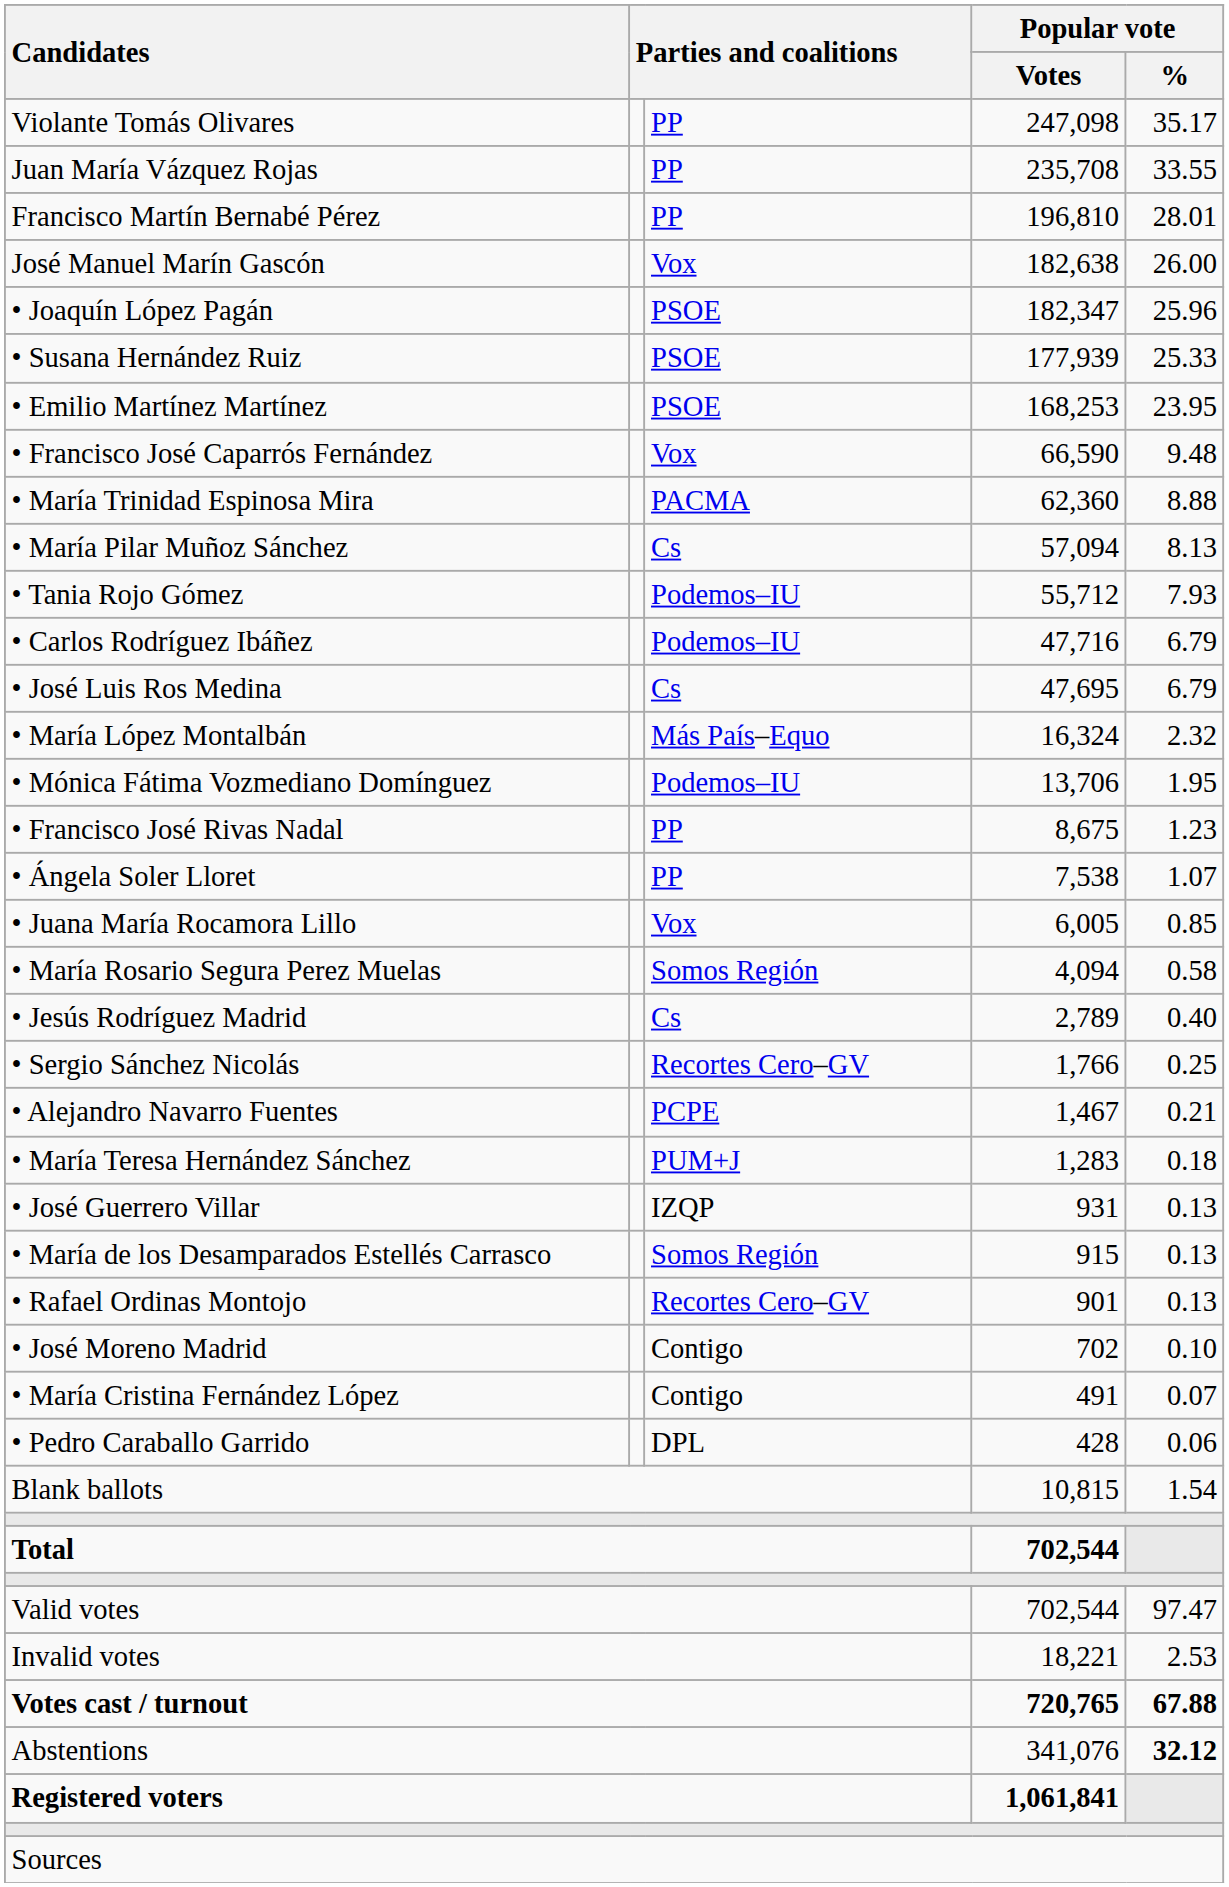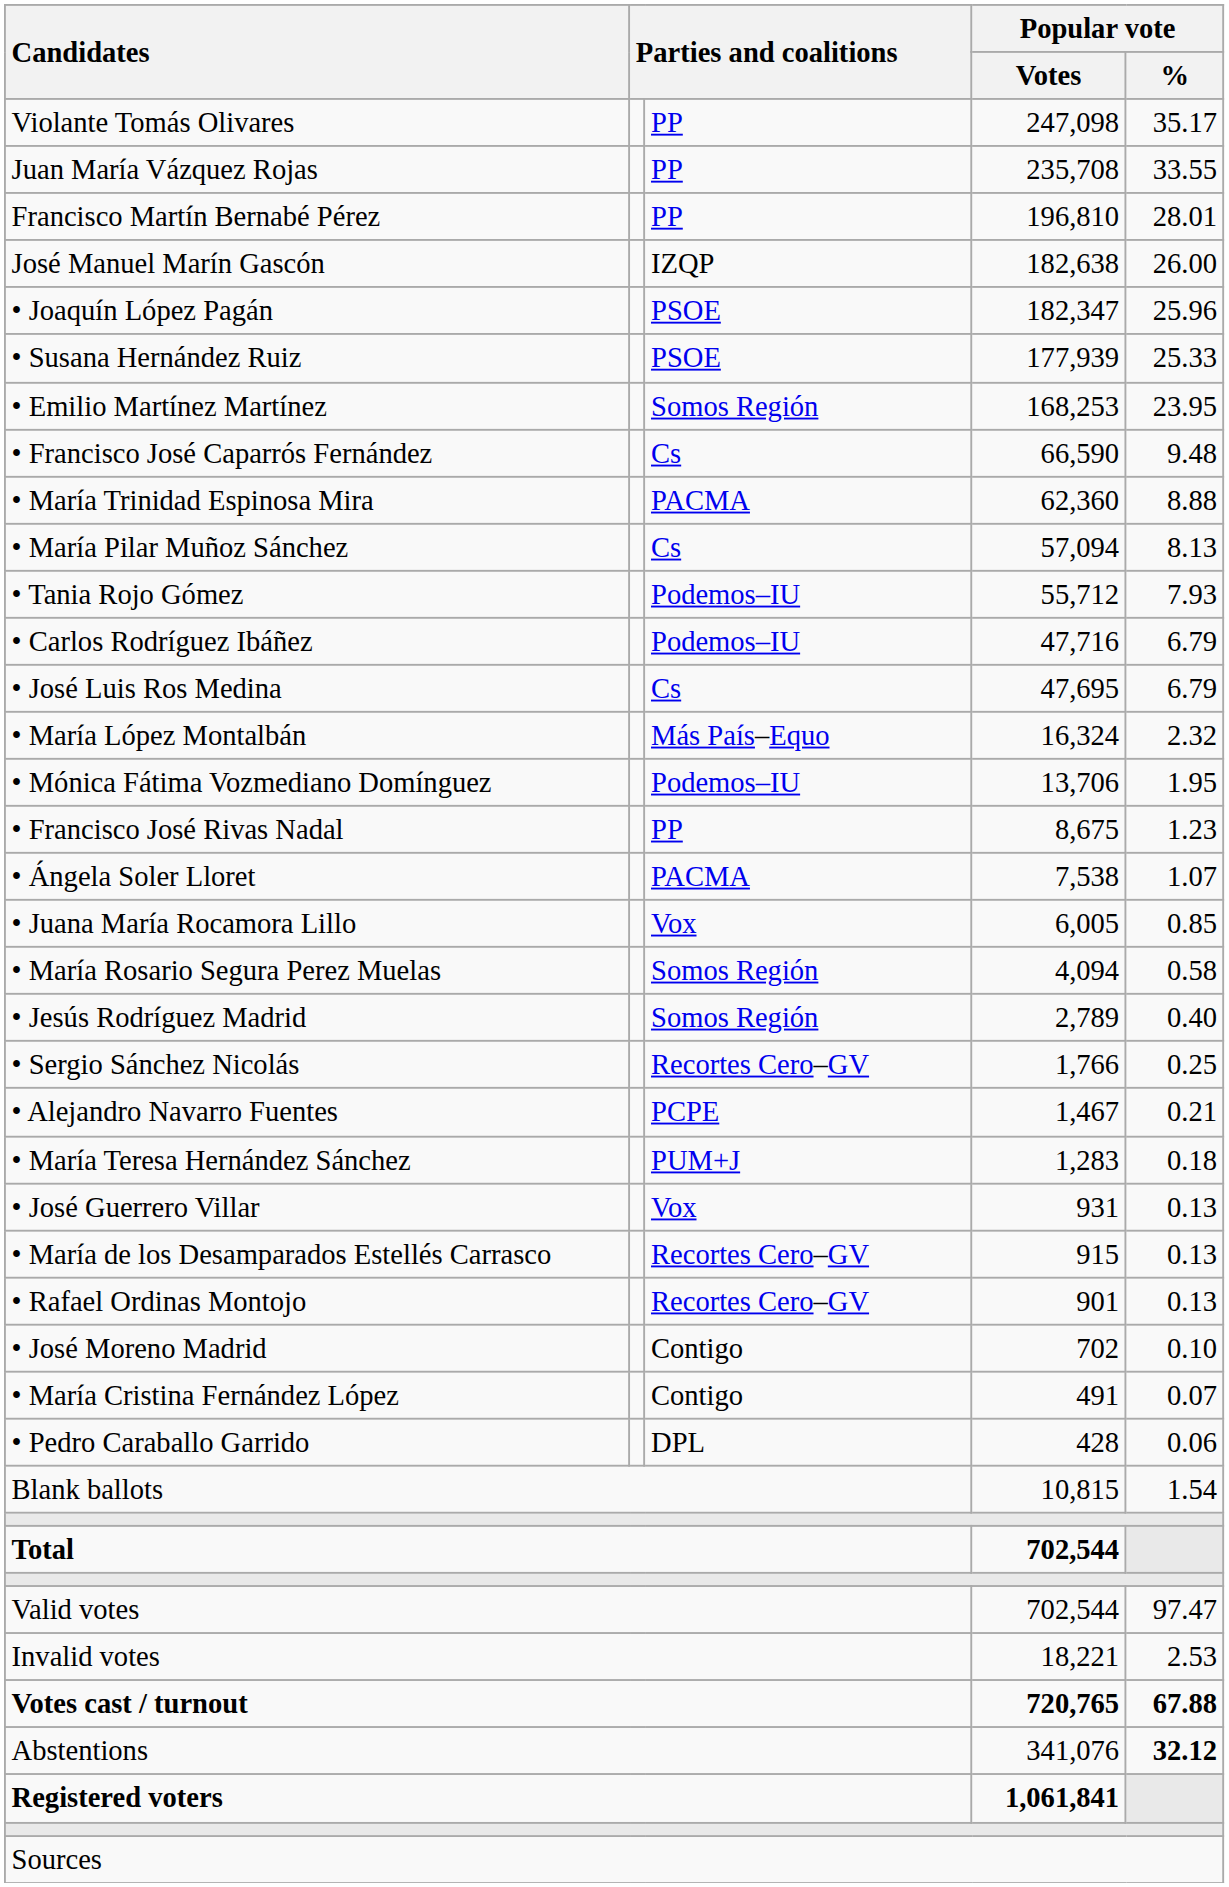José Manuel Marín Gascón | column 3: Vox -> IZQP
• Emilio Martínez Martínez | column 3: PSOE -> Somos Región
• Francisco José Caparrós Fernández | column 3: Vox -> Cs
• Ángela Soler Lloret | column 3: PP -> PACMA
• Jesús Rodríguez Madrid | column 3: Cs -> Somos Región
• José Guerrero Villar | column 3: IZQP -> Vox
• María de los Desamparados Estellés Carrasco | column 3: Somos Región -> Recortes Cero–GV
